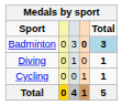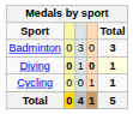Badminton | column 4: bold -> normal
Badminton | Total: lightblue background -> no background
Diving | column 2: normal -> bold
Diving | column 4: normal -> bold
Diving | Total: no background -> lightyellow background
